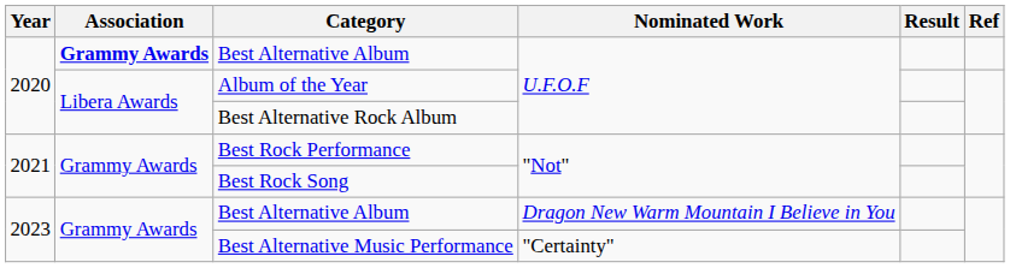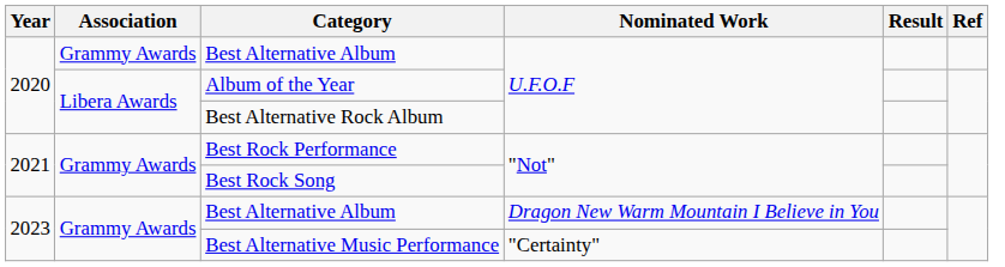Best Alternative Album / U.F.O.F | Association: bold -> normal
